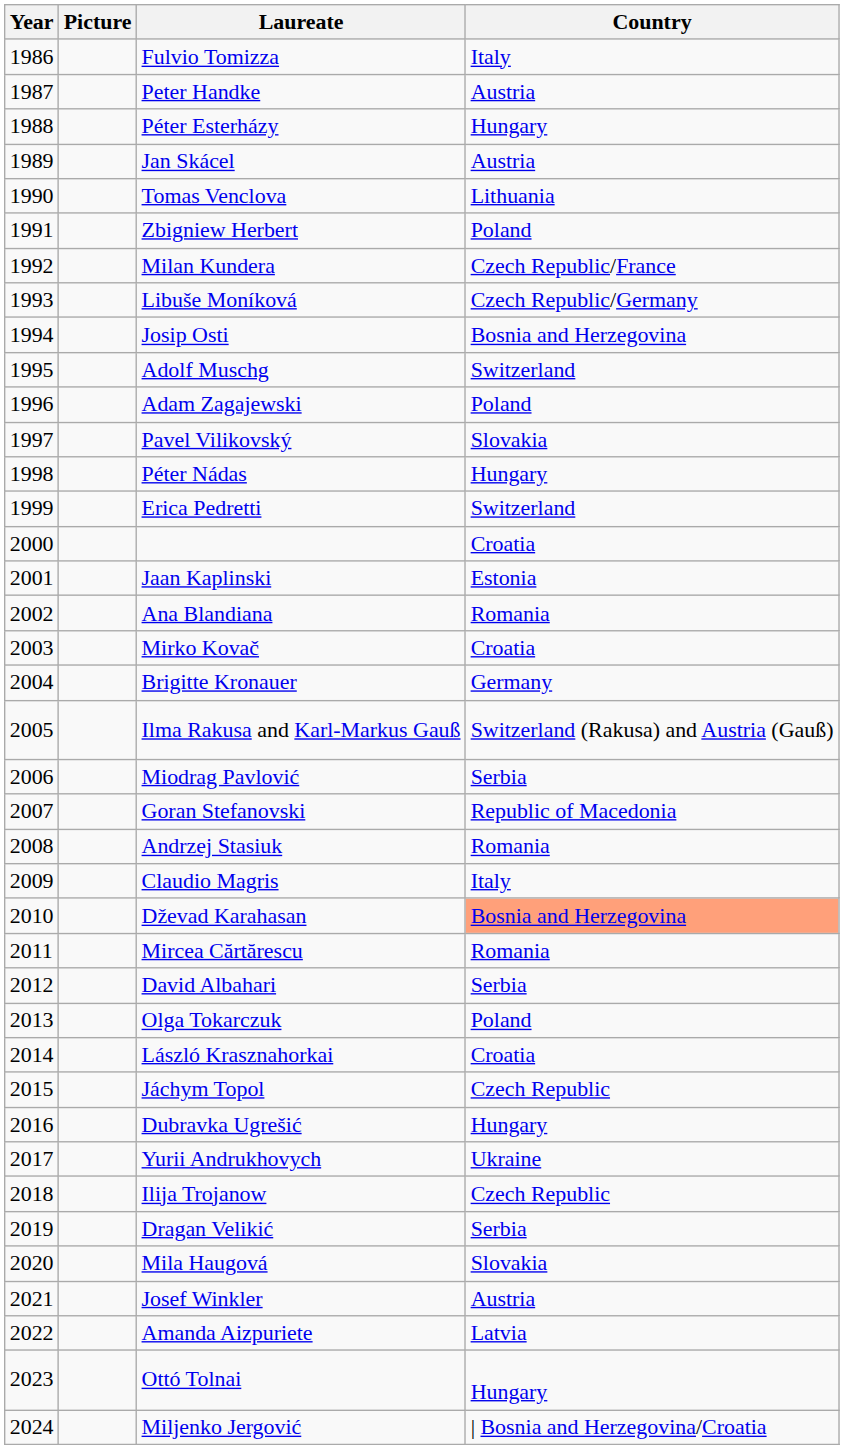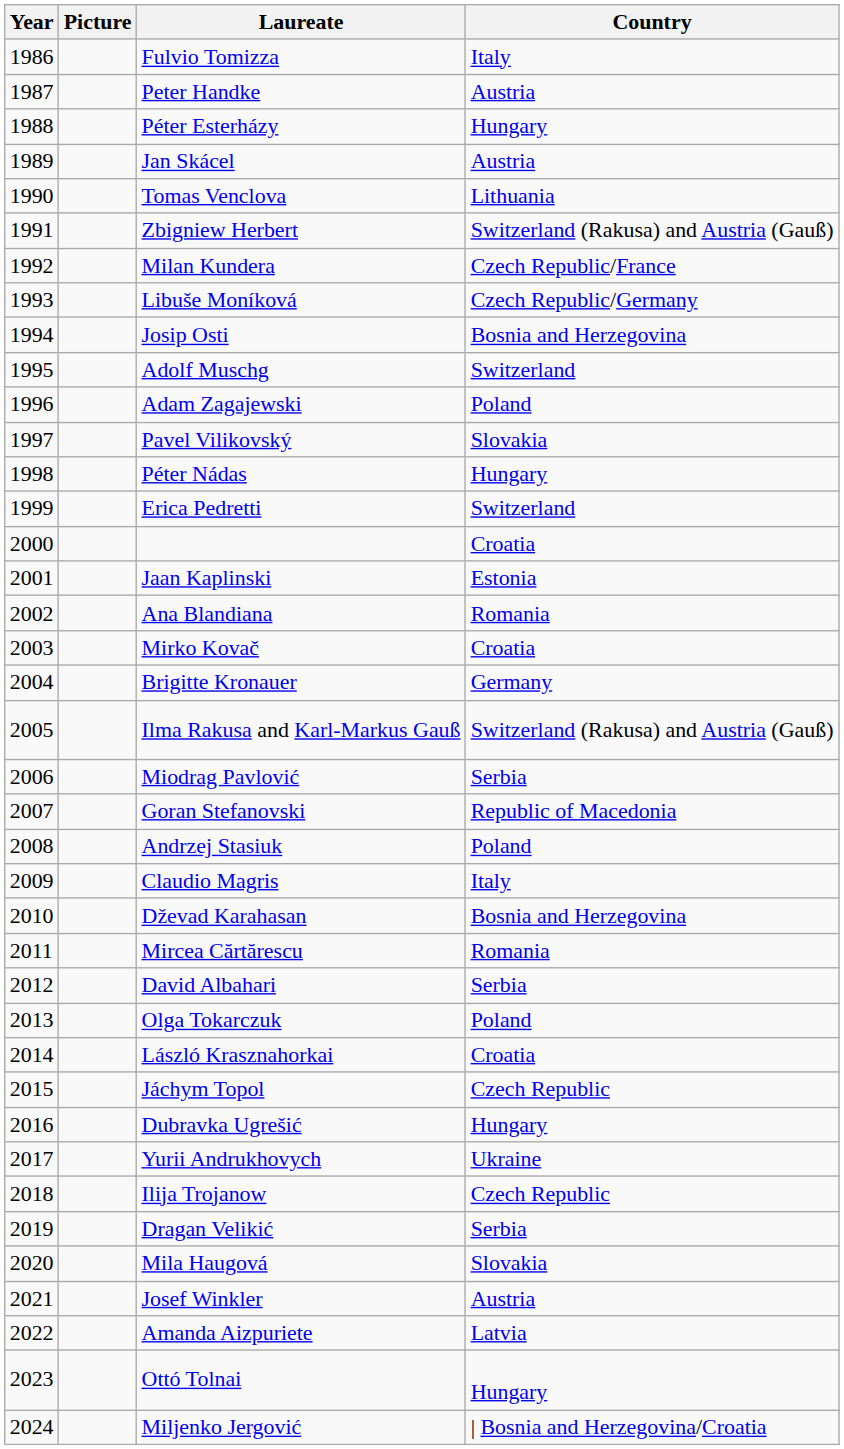Zbigniew Herbert | Country: Poland -> Switzerland (Rakusa) and Austria (Gauß)
Andrzej Stasiuk | Country: Romania -> Poland
Dževad Karahasan | Country: lightsalmon background -> no background
